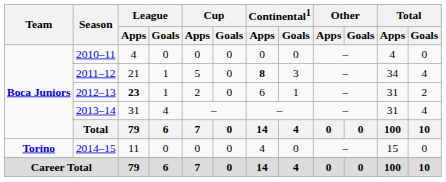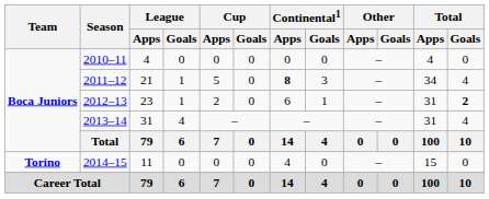2012–13 | League / Apps: bold -> normal
2012–13 | Total / Goals: normal -> bold
